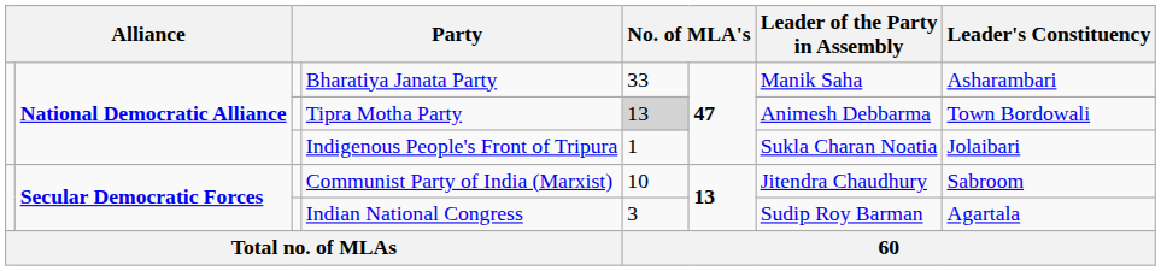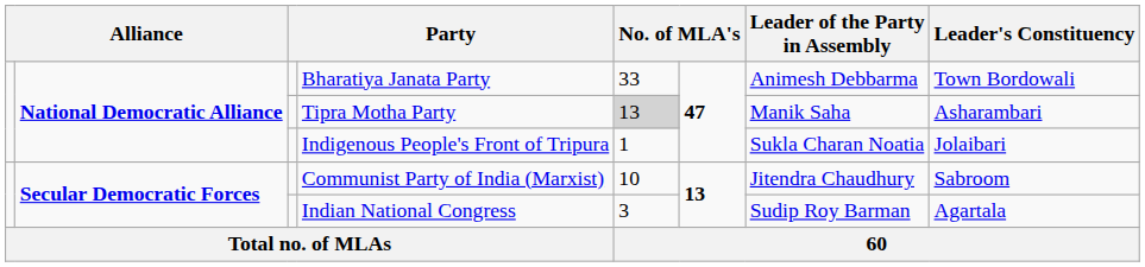Bharatiya Janata Party | Leader of the Party in Assembly: Manik Saha -> Animesh Debbarma
Bharatiya Janata Party | Leader's Constituency: Asharambari -> Town Bordowali
Tipra Motha Party | Leader of the Party in Assembly: Animesh Debbarma -> Manik Saha
Tipra Motha Party | Leader's Constituency: Town Bordowali -> Asharambari
